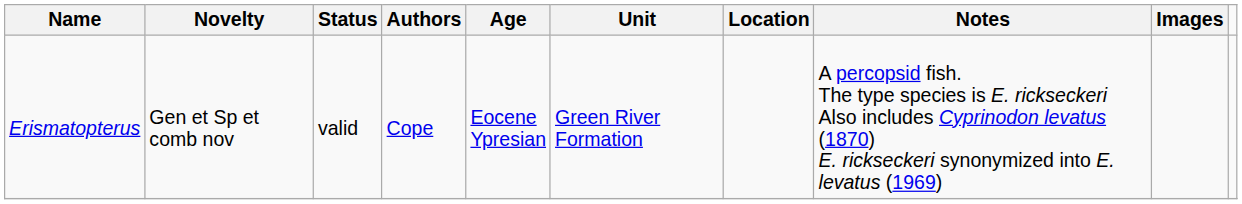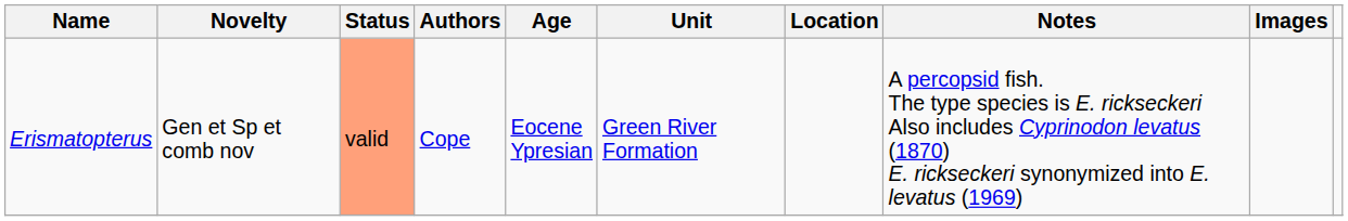Erismatopterus | Status: no background -> lightsalmon background
